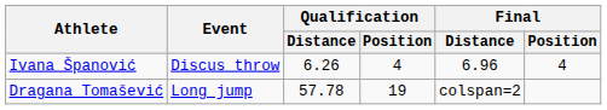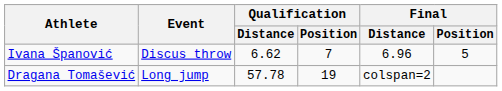Ivana Španović | Qualification / Distance: 6.26 -> 6.62
Ivana Španović | Qualification / Position: 4 -> 7
Ivana Španović | Final / Position: 4 -> 5
